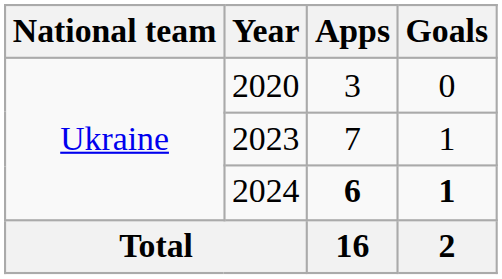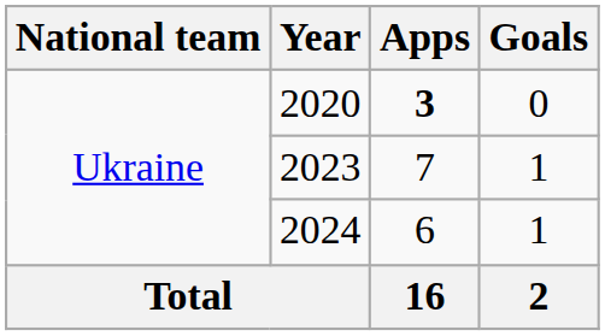2020 | Apps: normal -> bold
2024 | Apps: bold -> normal
2024 | Goals: bold -> normal
